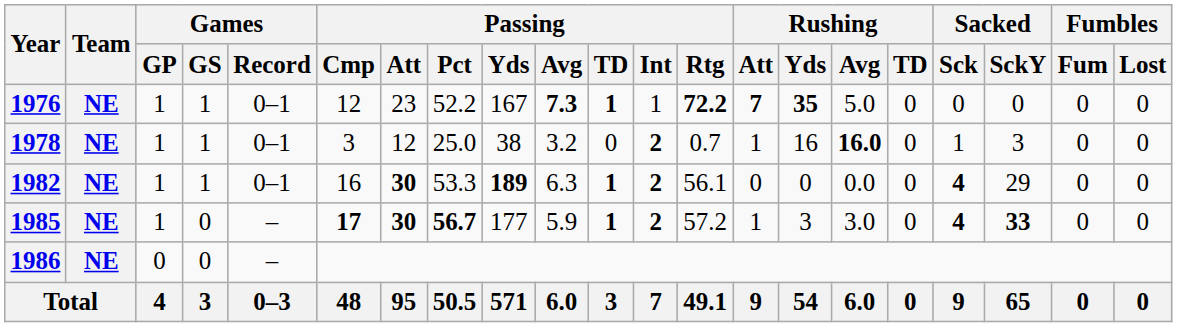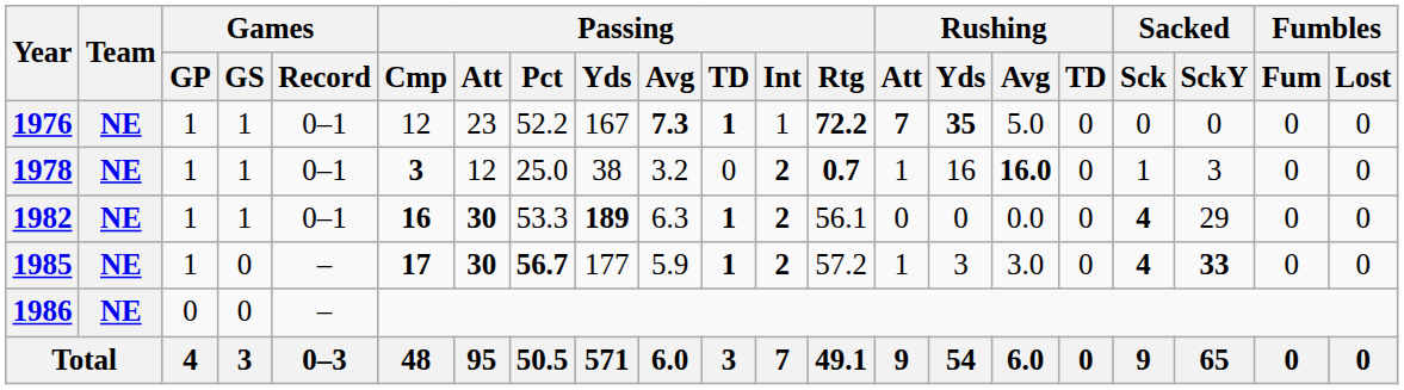1978 | Passing / Cmp: normal -> bold
1978 | Passing / Rtg: normal -> bold
1982 | Passing / Cmp: normal -> bold
